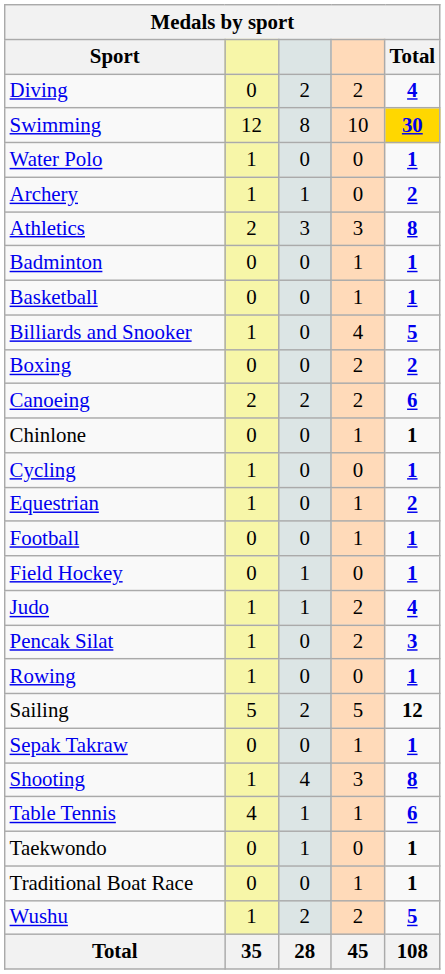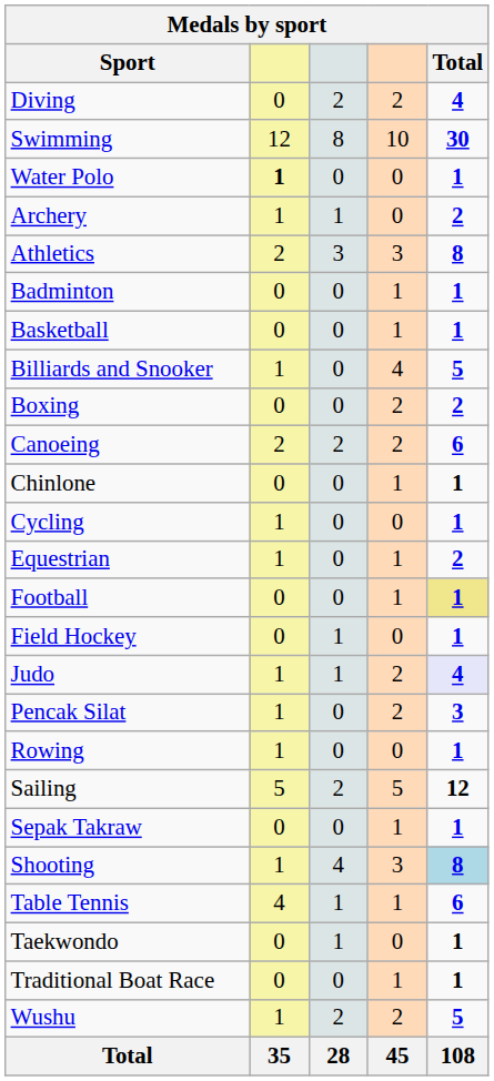Swimming | Total: gold background -> no background
Water Polo | column 2: normal -> bold
Football | Total: no background -> khaki background
Judo | Total: no background -> lavender background
Shooting | Total: no background -> lightblue background
